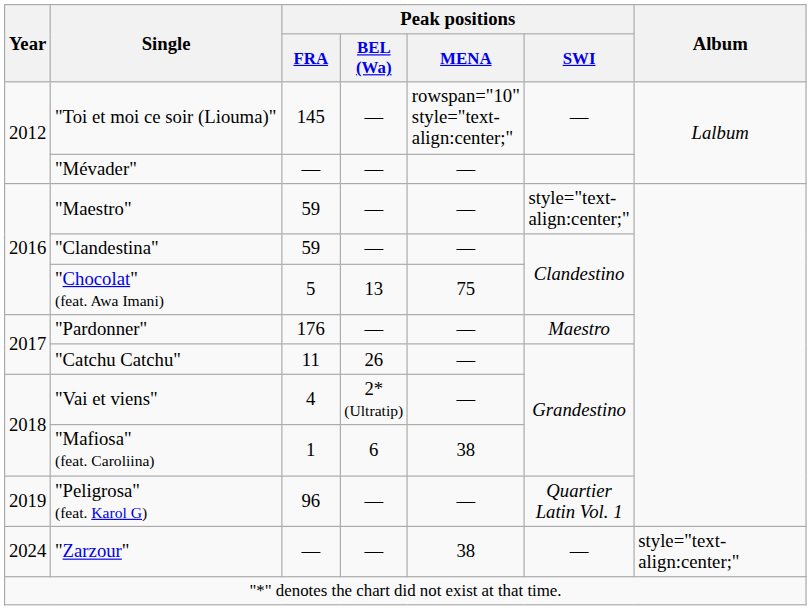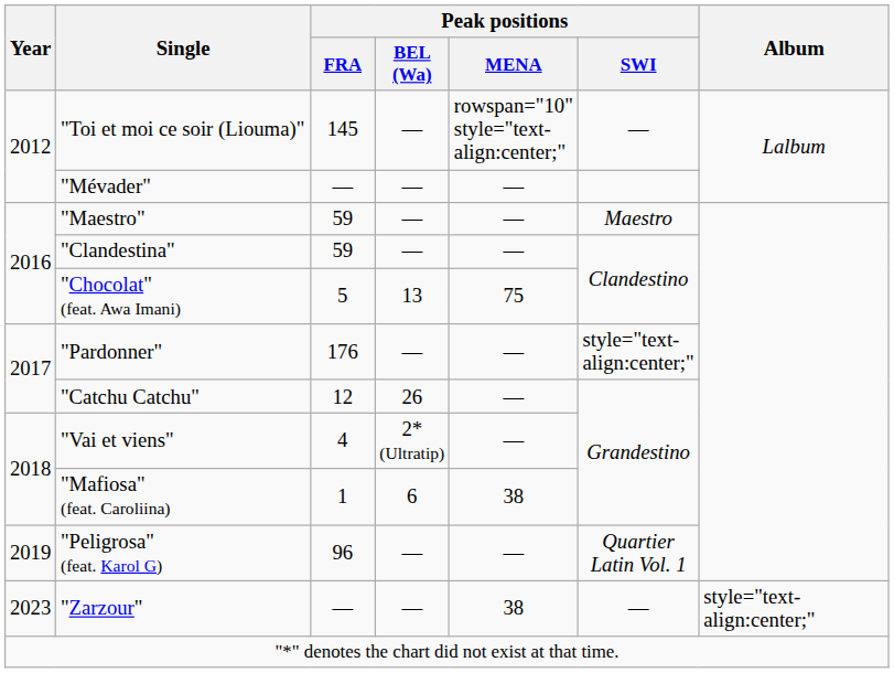"Maestro" | Peak positions / SWI: style="text-align:center;" -> Maestro
"Pardonner" | Peak positions / SWI: Maestro -> style="text-align:center;"
"Catchu Catchu" | Peak positions / FRA: 11 -> 12
"Zarzour" | Year: 2024 -> 2023
